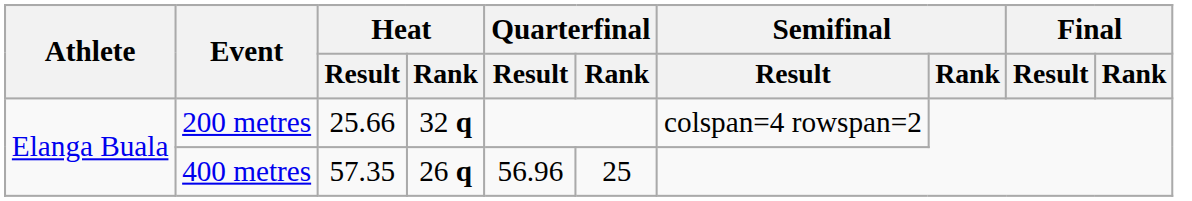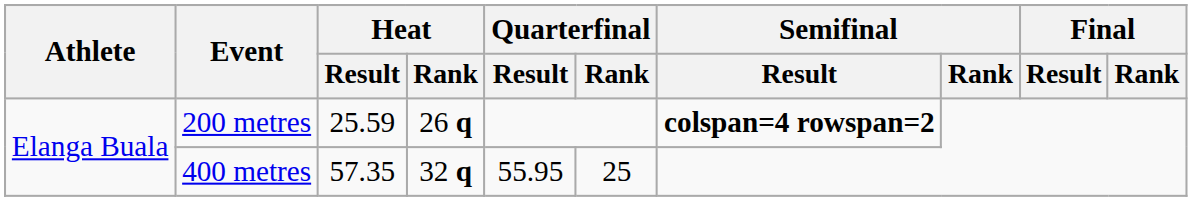200 metres | Heat / Result: 25.66 -> 25.59
200 metres | Heat / Rank: 32 q -> 26 q
200 metres | Semifinal / Result: normal -> bold
400 metres | Heat / Rank: 26 q -> 32 q
400 metres | Quarterfinal / Result: 56.96 -> 55.95
